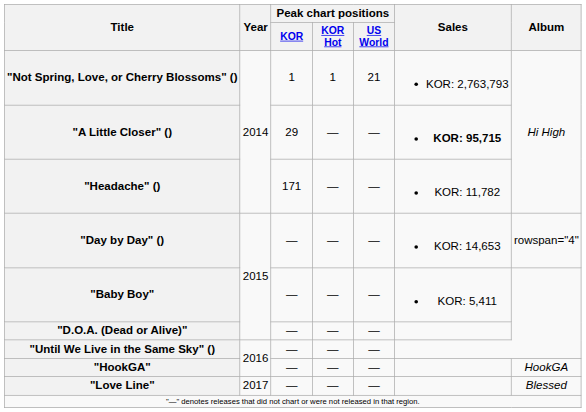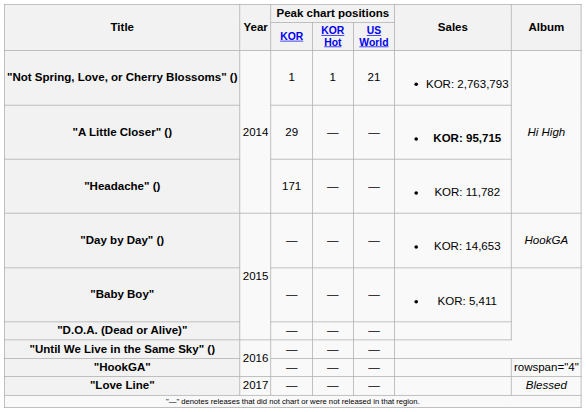"Day by Day" () | Album: rowspan="4" -> HookGA
"HookGA" | Album: HookGA -> rowspan="4"
